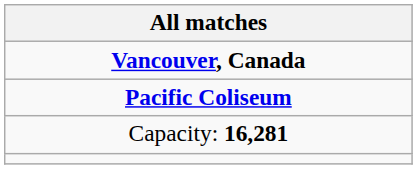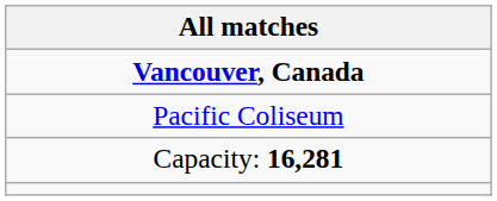row 3 | column 1: bold -> normal
